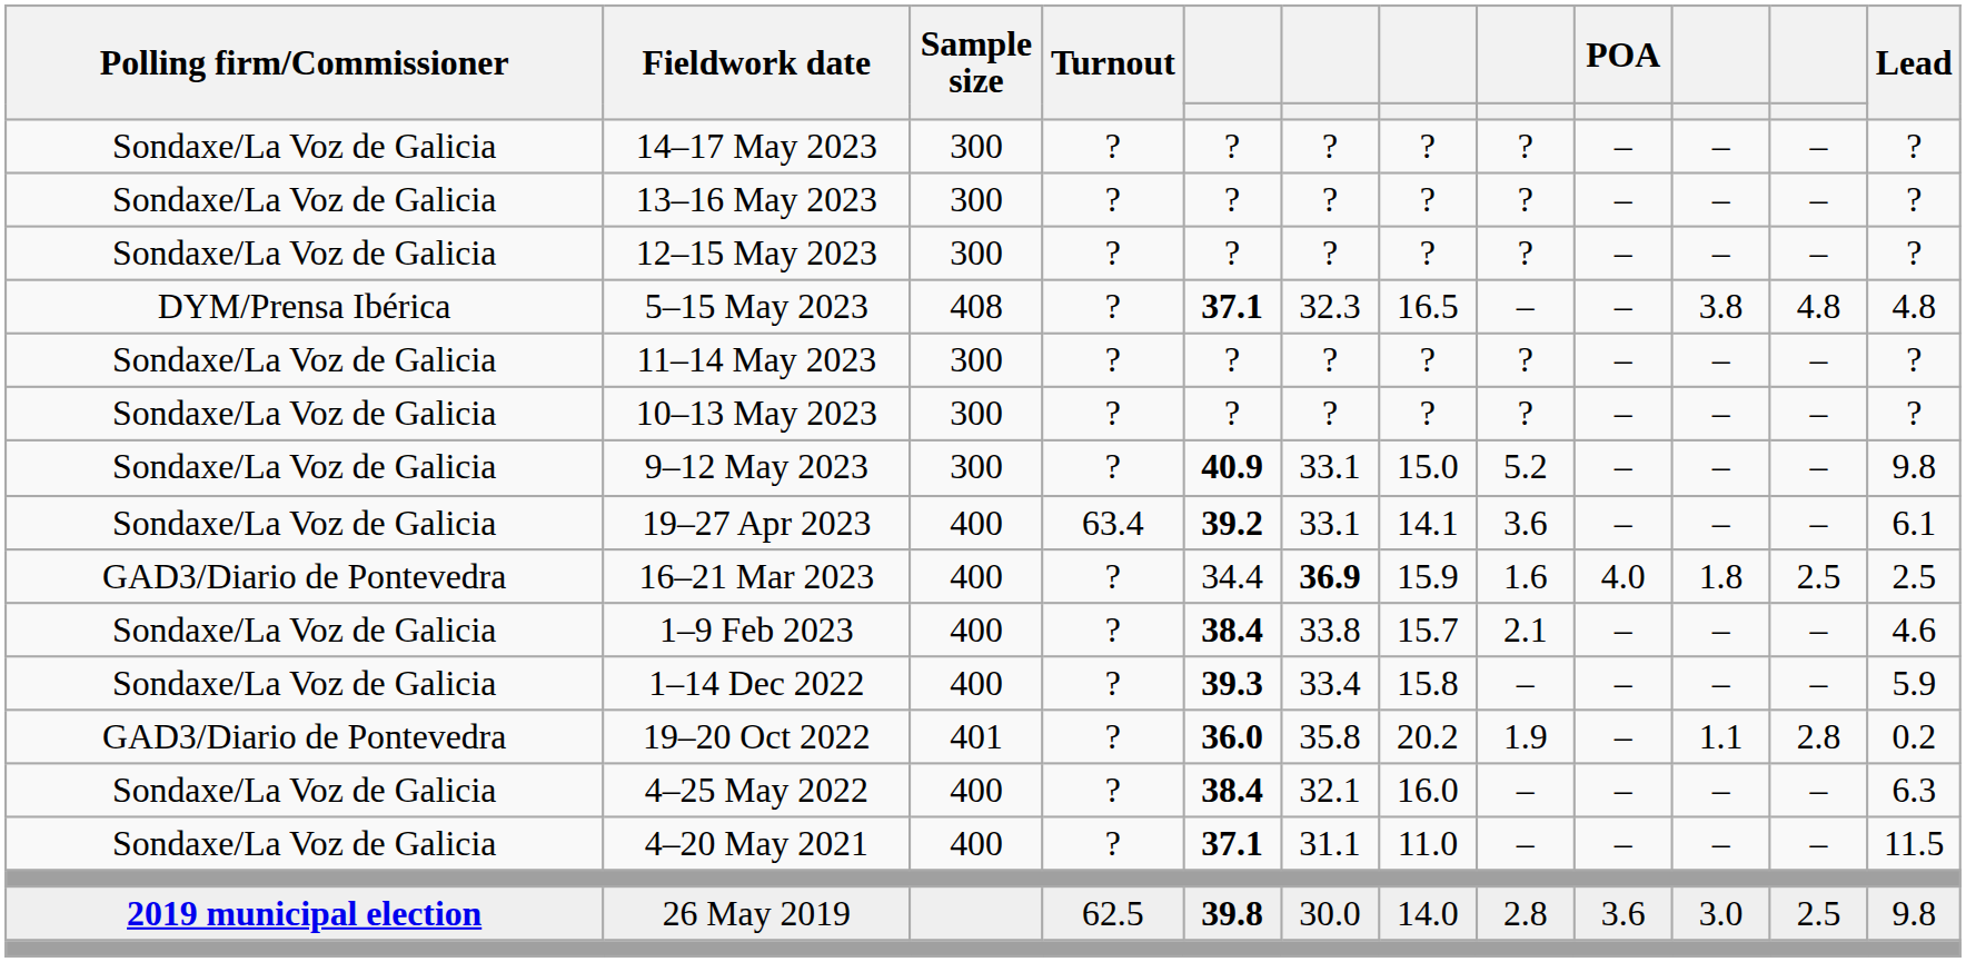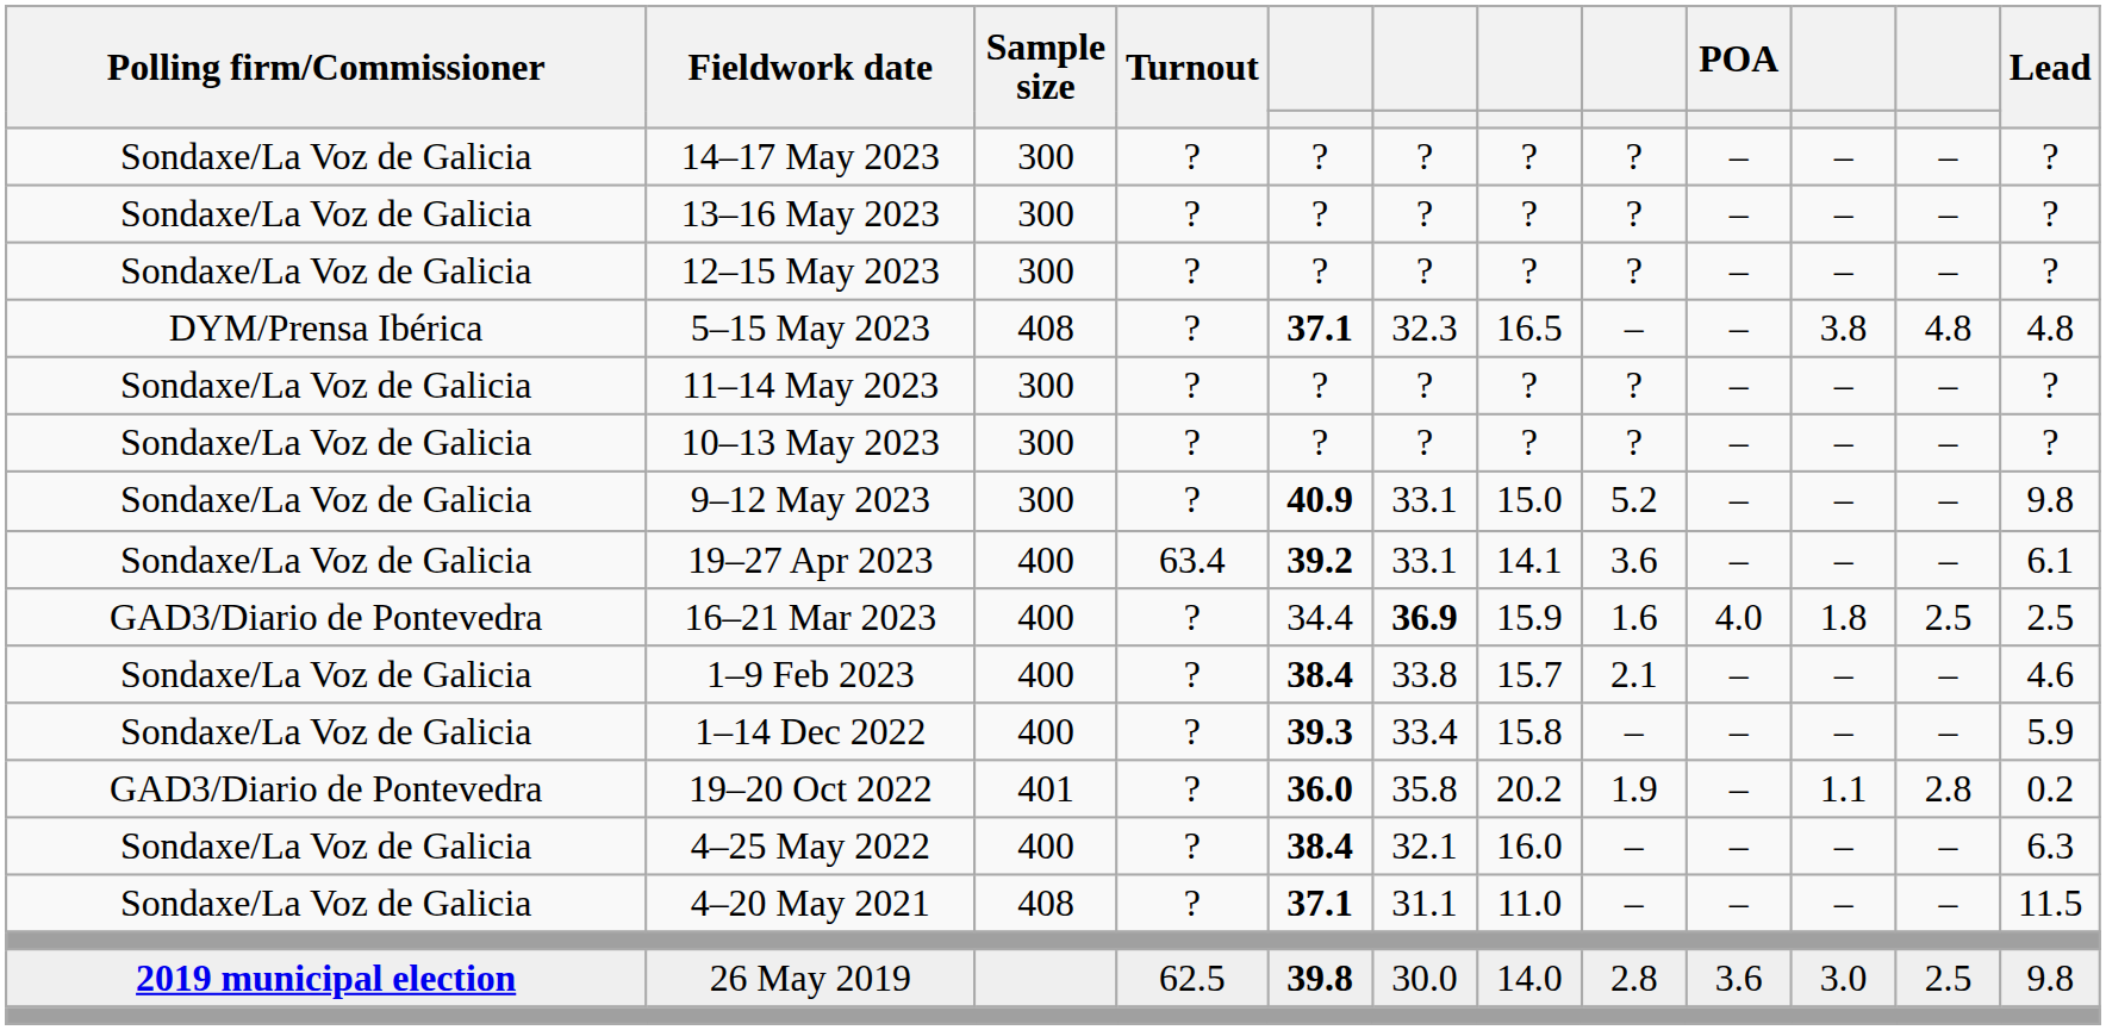4–20 May 2021 | Sample size: 400 -> 408
